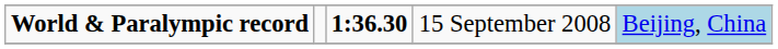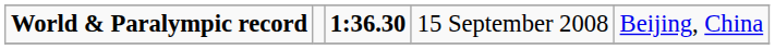World & Paralympic record | column 5: lightblue background -> no background
